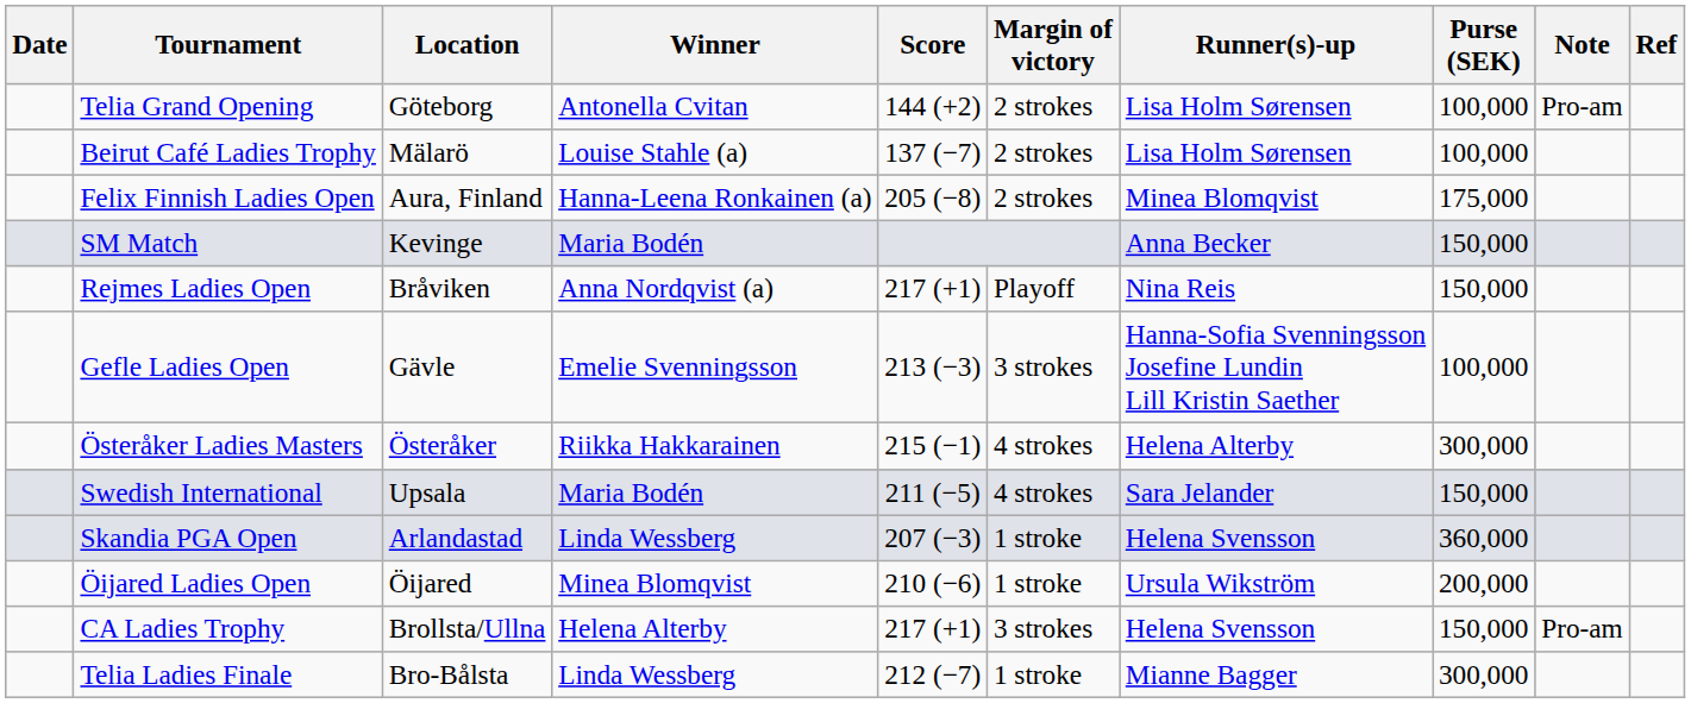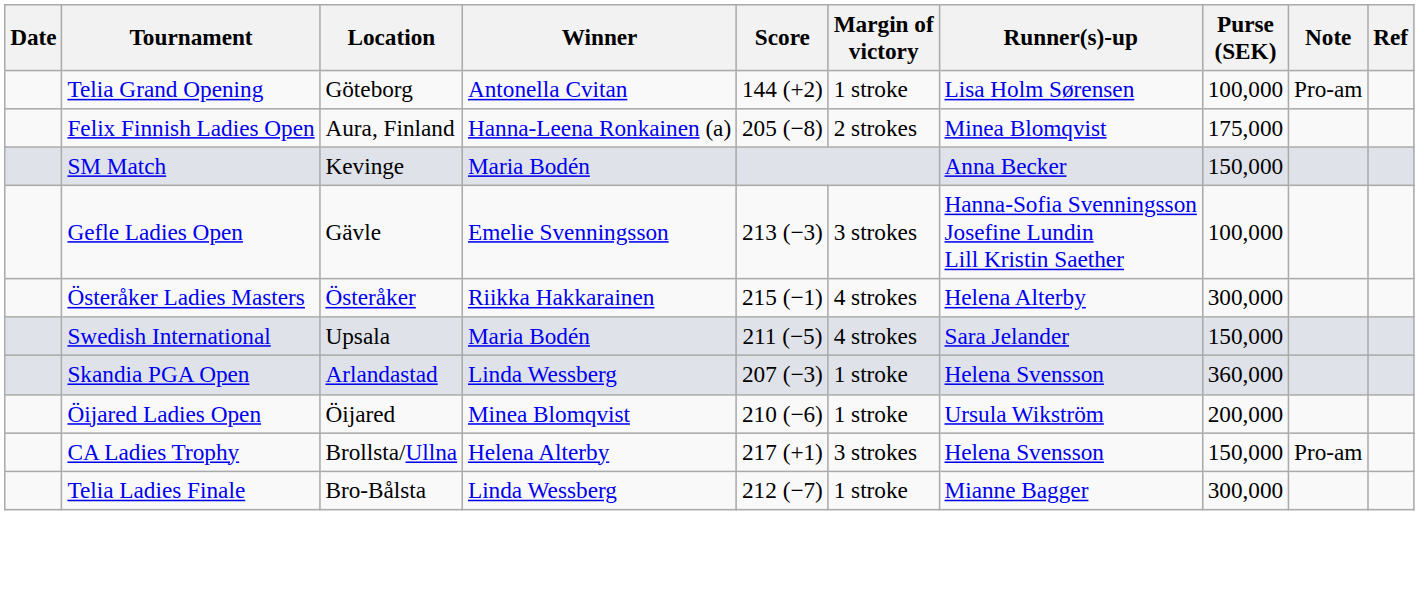Telia Grand Opening | Margin of victory: 2 strokes -> 1 stroke
- row: Beirut Café Ladies Trophy | Mälarö | Louise Stahle (a) | 137 (−7) | 2 strokes | Lisa Holm Sørensen | 100,000
- row: Rejmes Ladies Open | Bråviken | Anna Nordqvist (a) | 217 (+1) | Playoff | Nina Reis | 150,000
